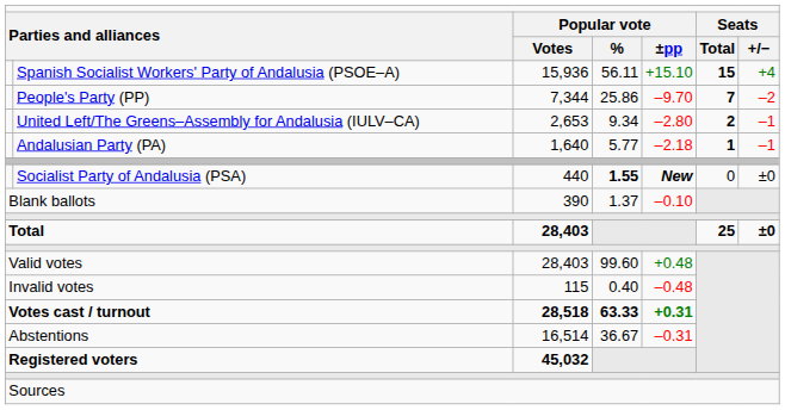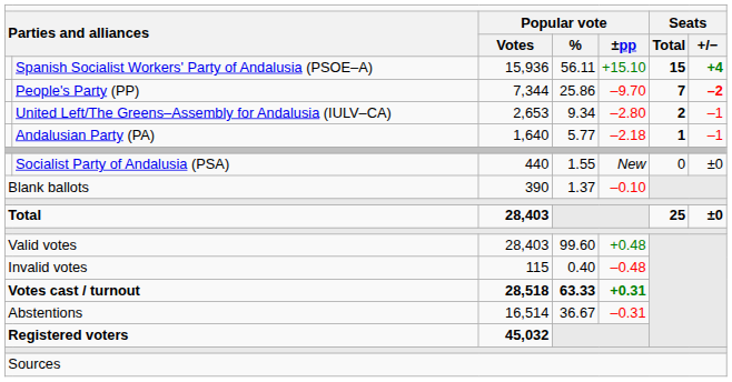Spanish Socialist Workers' Party of Andalusia (PSOE–A) | column 7: normal -> bold
People's Party (PP) | column 7: normal -> bold
Socialist Party of Andalusia (PSA) | column 4: bold -> normal
Socialist Party of Andalusia (PSA) | column 5: bold -> normal
